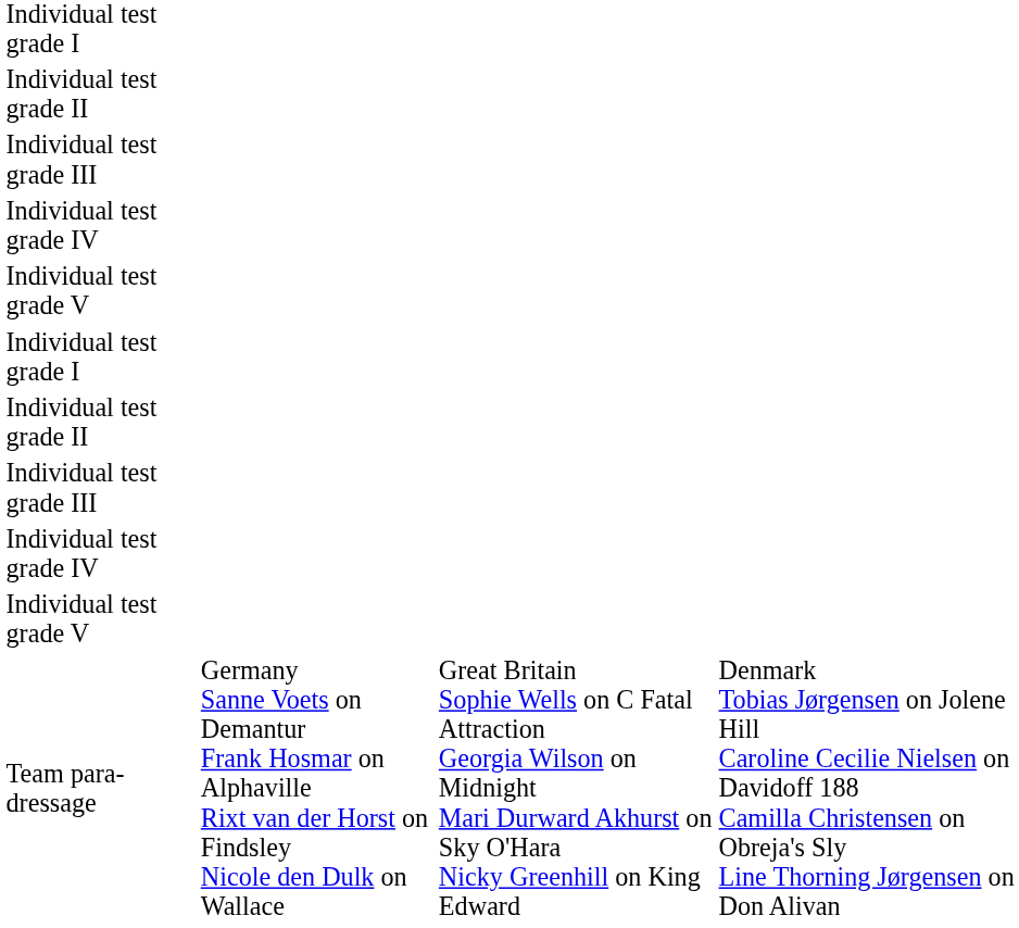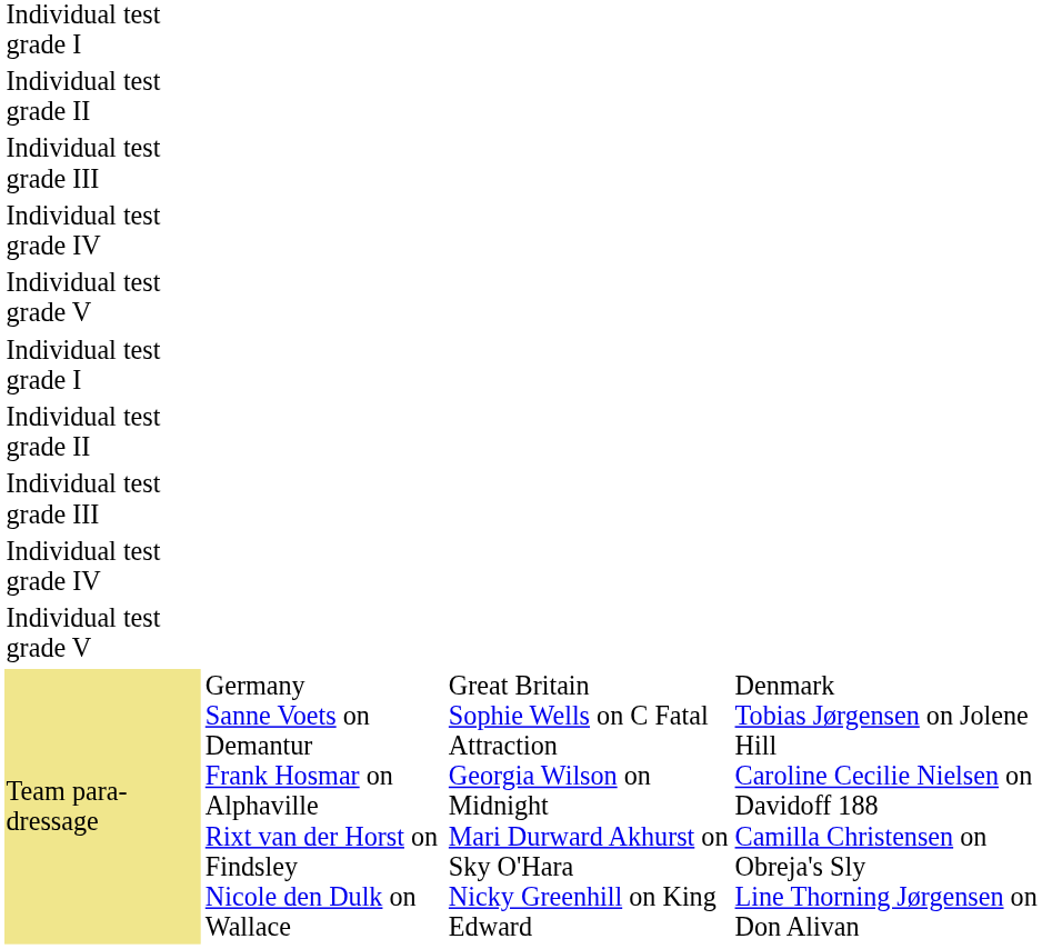Team para-dressage | column 1: no background -> khaki background
